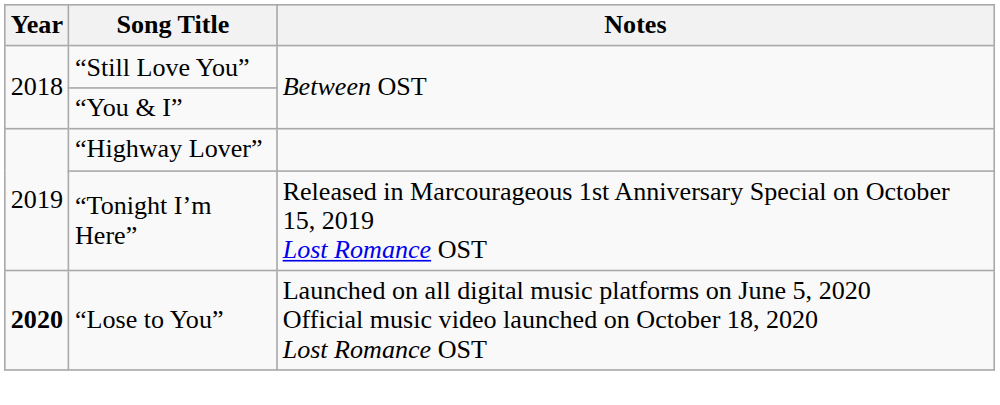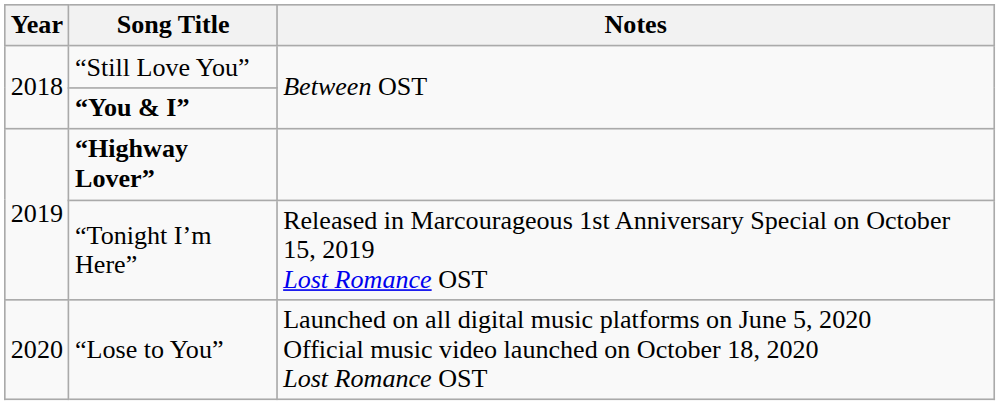“You & I” | Song Title: normal -> bold
“Highway Lover” | Song Title: normal -> bold
“Lose to You” | Year: bold -> normal
